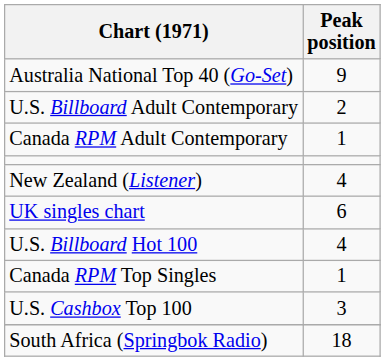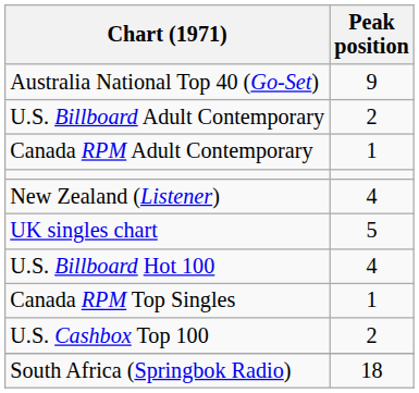row 7 | Peak position: 6 -> 5
row 10 | Peak position: 3 -> 2
